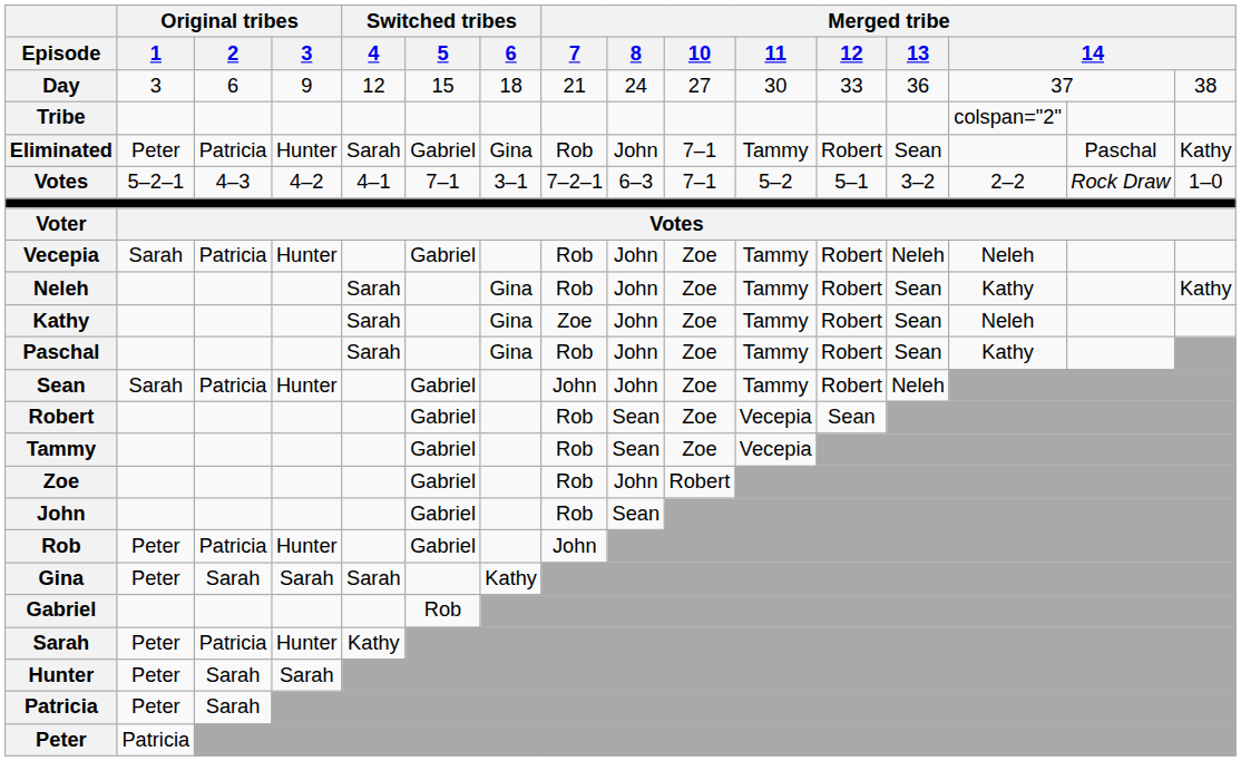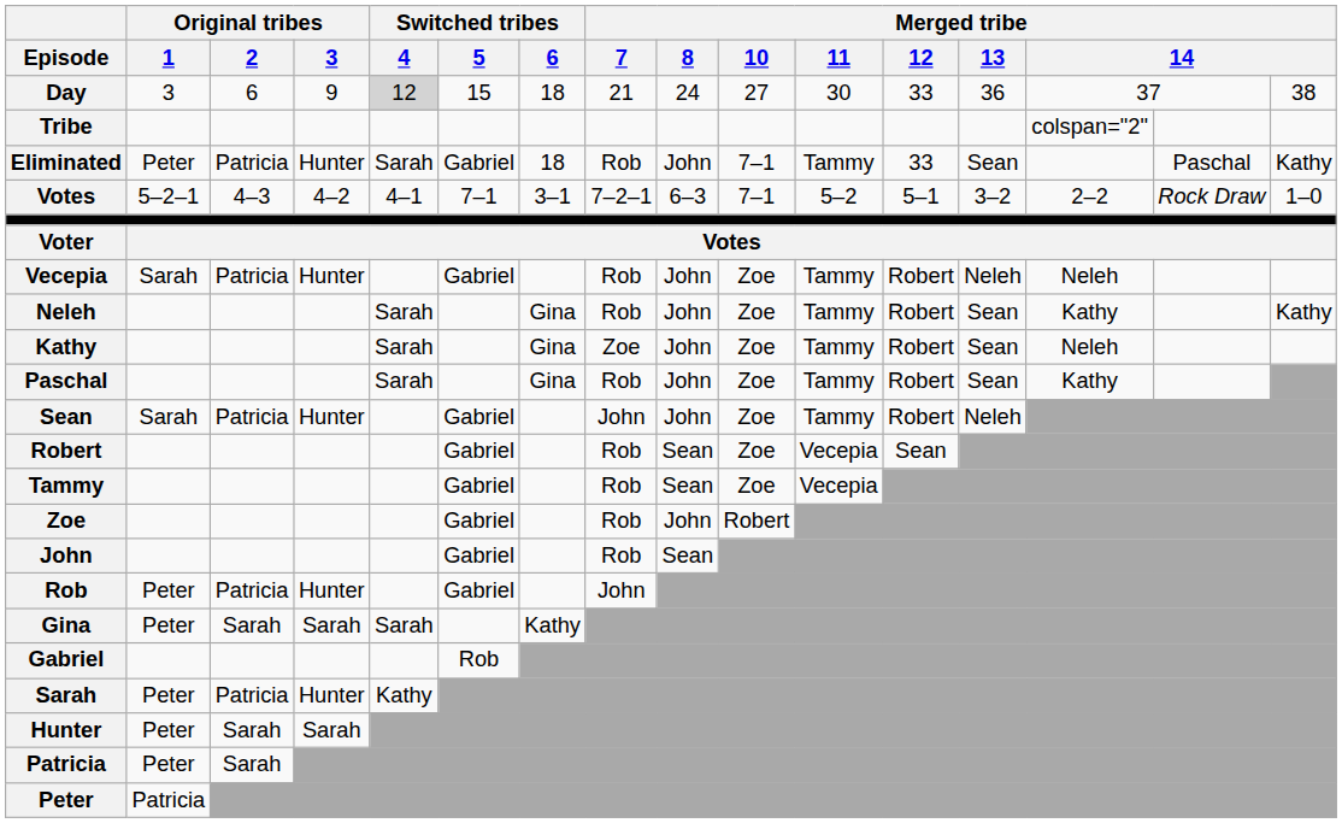Day | Switched tribes / 4: no background -> lightgrey background
Eliminated | Switched tribes / 6: Gina -> 18
Eliminated | Merged tribe / 12: Robert -> 33
